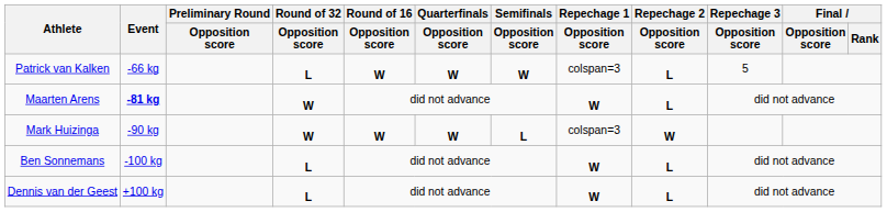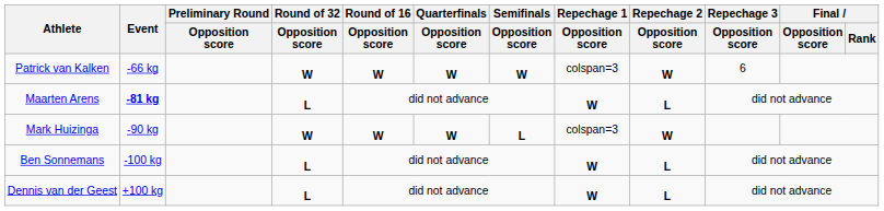Patrick van Kalken | Round of 32 / Opposition score: L -> W
Patrick van Kalken | Repechage 2 / Opposition score: L -> W
Patrick van Kalken | Repechage 3 / Opposition score: 5 -> 6
Maarten Arens | Round of 32 / Opposition score: W -> L
